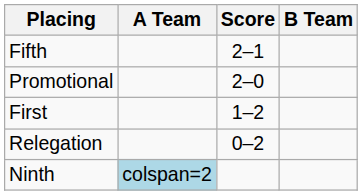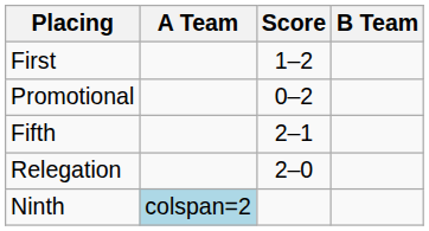rows swapped: First <-> Fifth
Promotional | Score: 2–0 -> 0–2
Relegation | Score: 0–2 -> 2–0
